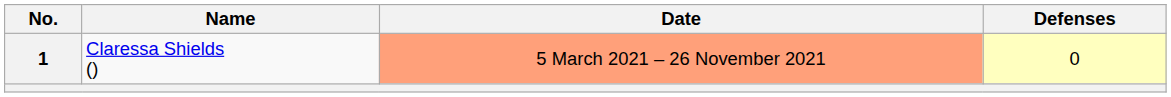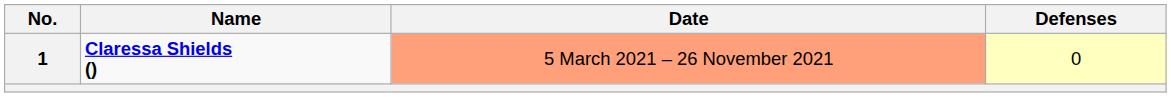1 | Name: normal -> bold
